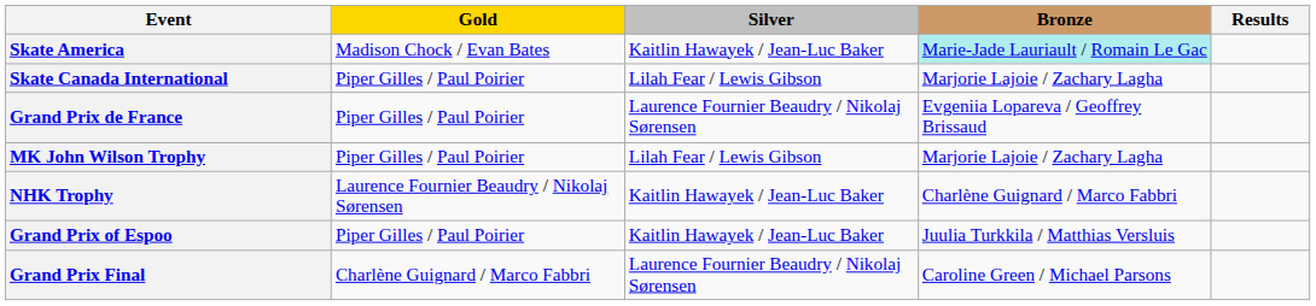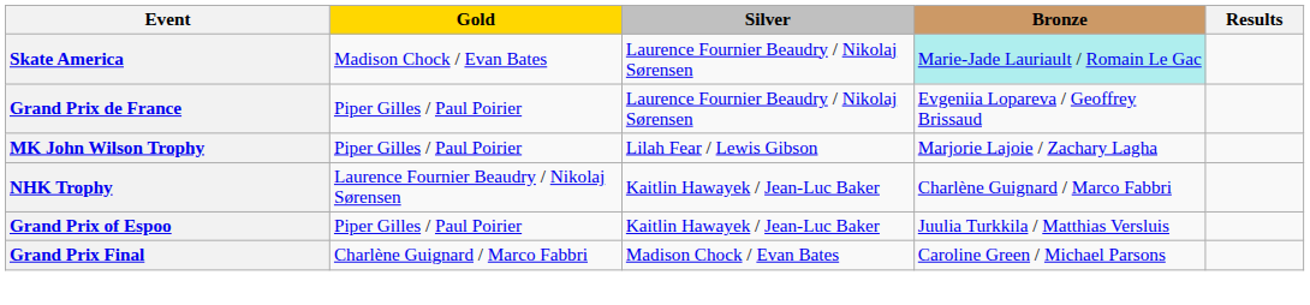Skate America | Silver: Kaitlin Hawayek / Jean-Luc Baker -> Laurence Fournier Beaudry / Nikolaj Sørensen
- row: Skate Canada International | Piper Gilles / Paul Poirier | Lilah Fear / Lewis Gibson | Marjorie Lajoie / Zachary Lagha
Grand Prix Final | Silver: Laurence Fournier Beaudry / Nikolaj Sørensen -> Madison Chock / Evan Bates
